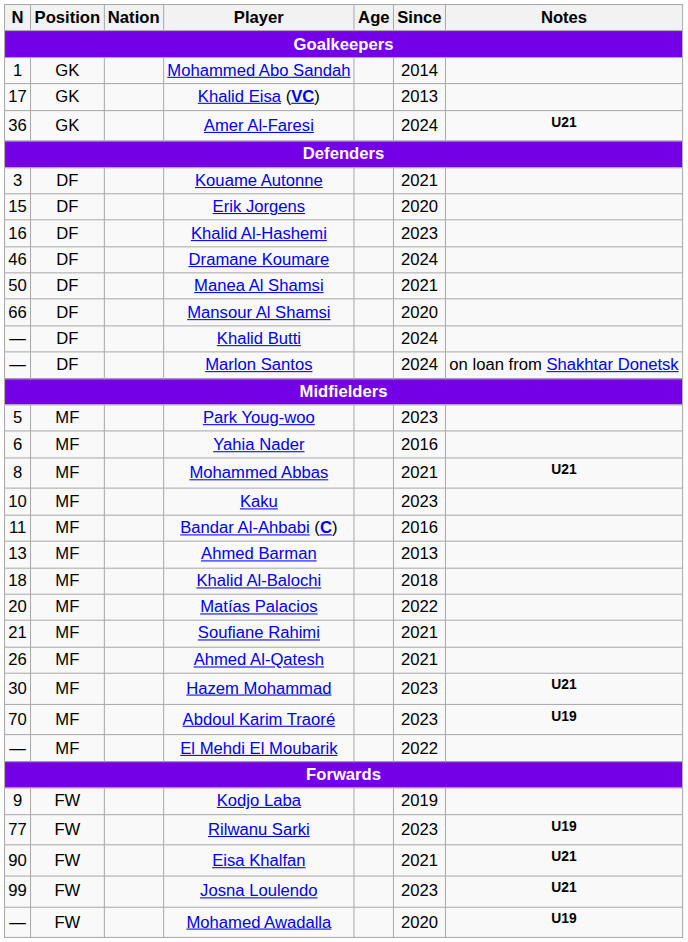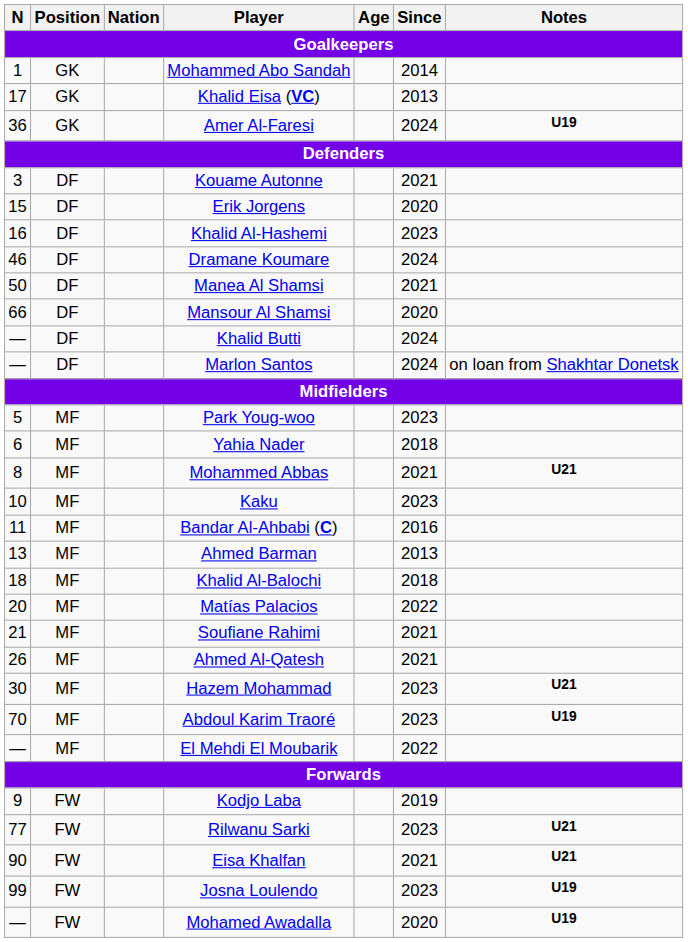Amer Al-Faresi | Notes: U21 -> U19
Yahia Nader | Since: 2016 -> 2018
Rilwanu Sarki | Notes: U19 -> U21
Josna Loulendo | Notes: U21 -> U19
